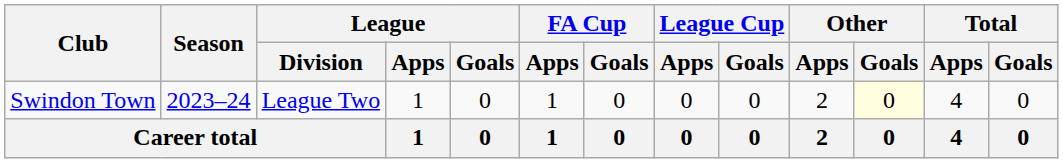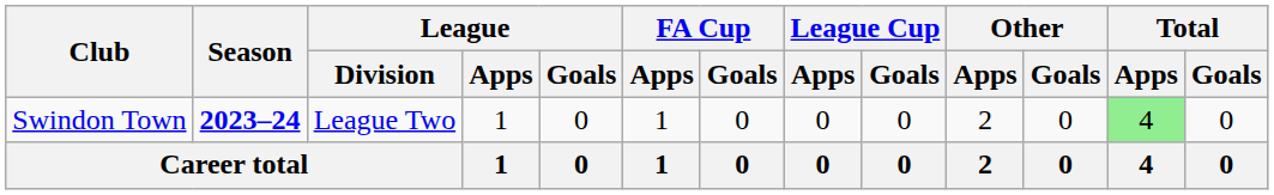Swindon Town | Season: normal -> bold
Swindon Town | Other / Goals: lightyellow background -> no background
Swindon Town | Total / Apps: no background -> lightgreen background
